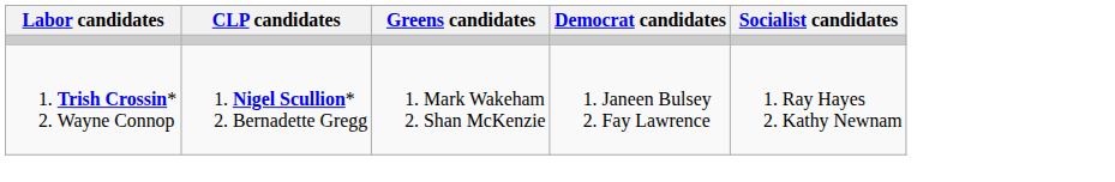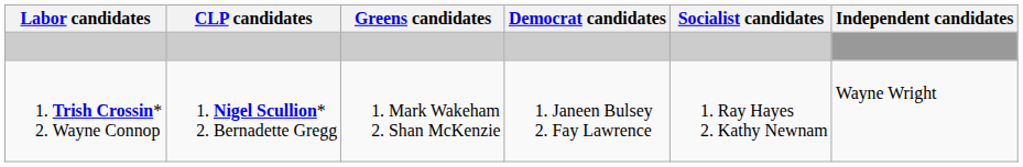+ column: Independent candidates | Wayne Wright
